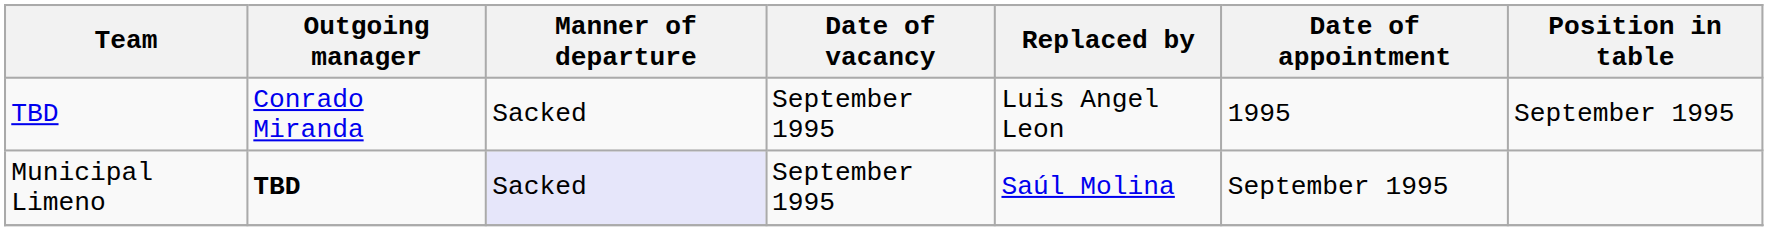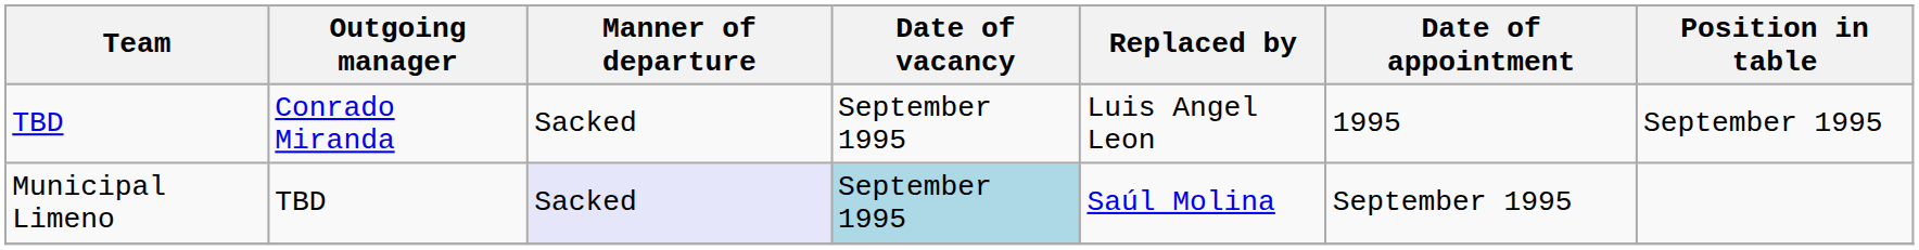Municipal Limeno | Outgoing manager: bold -> normal
Municipal Limeno | Date of vacancy: no background -> lightblue background
